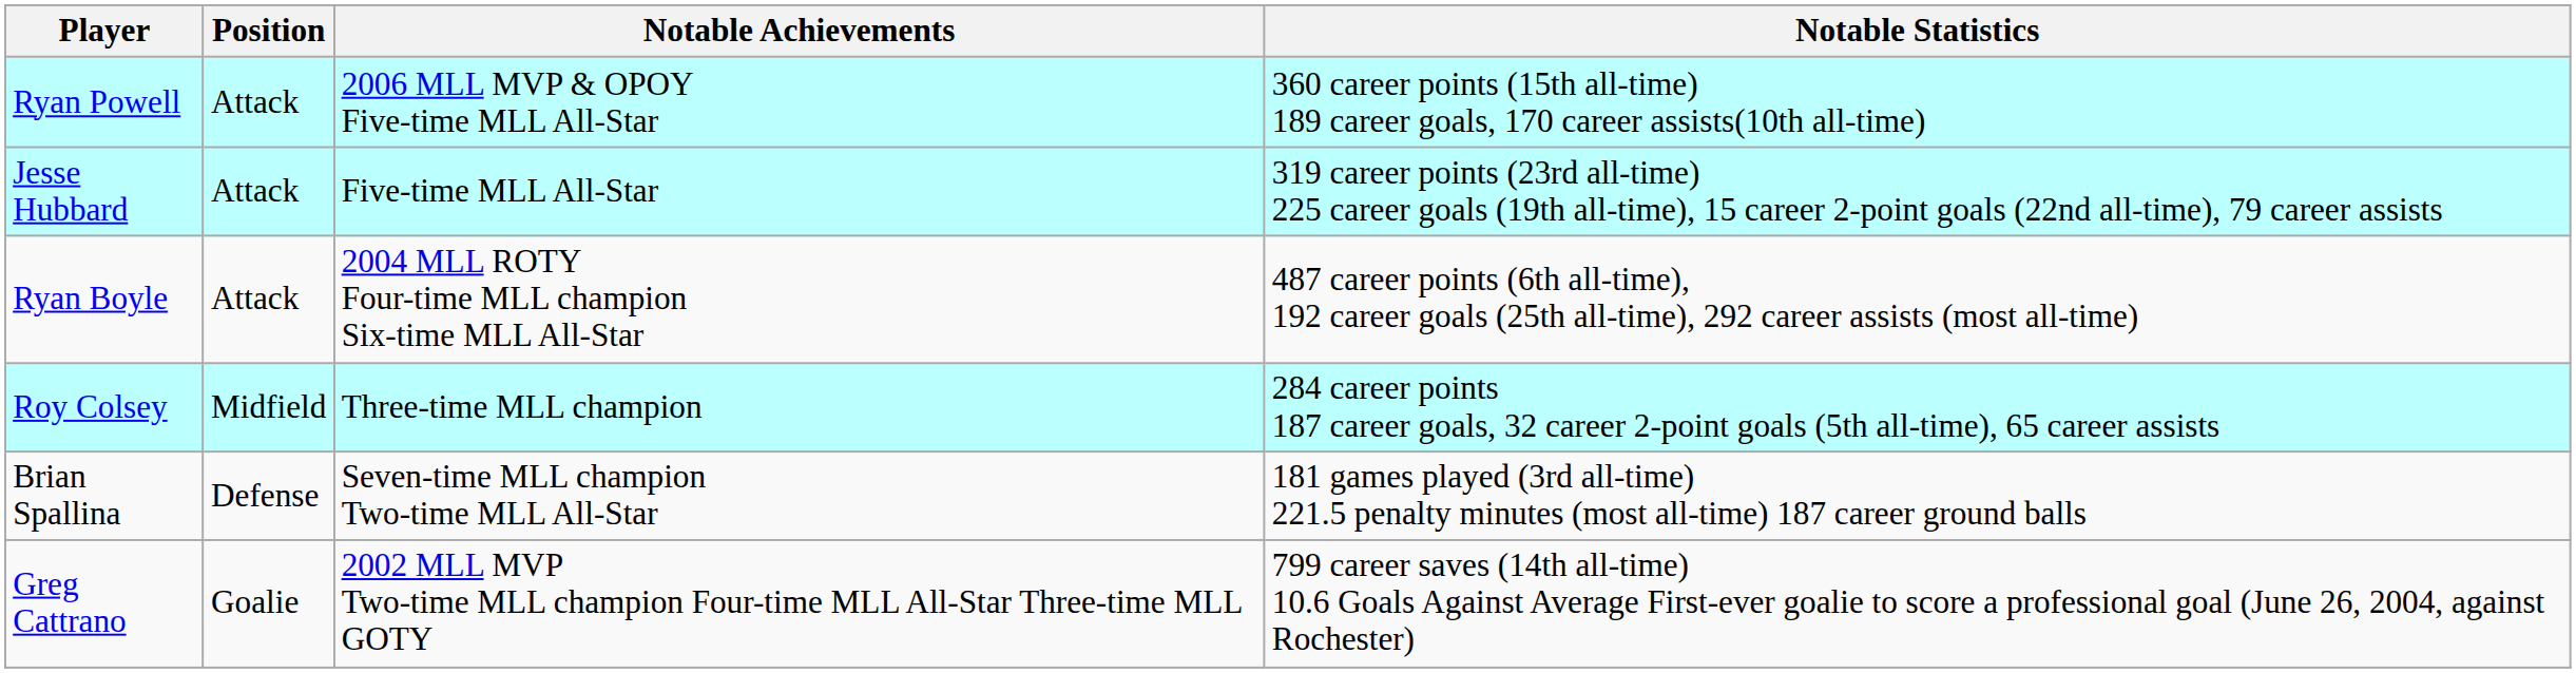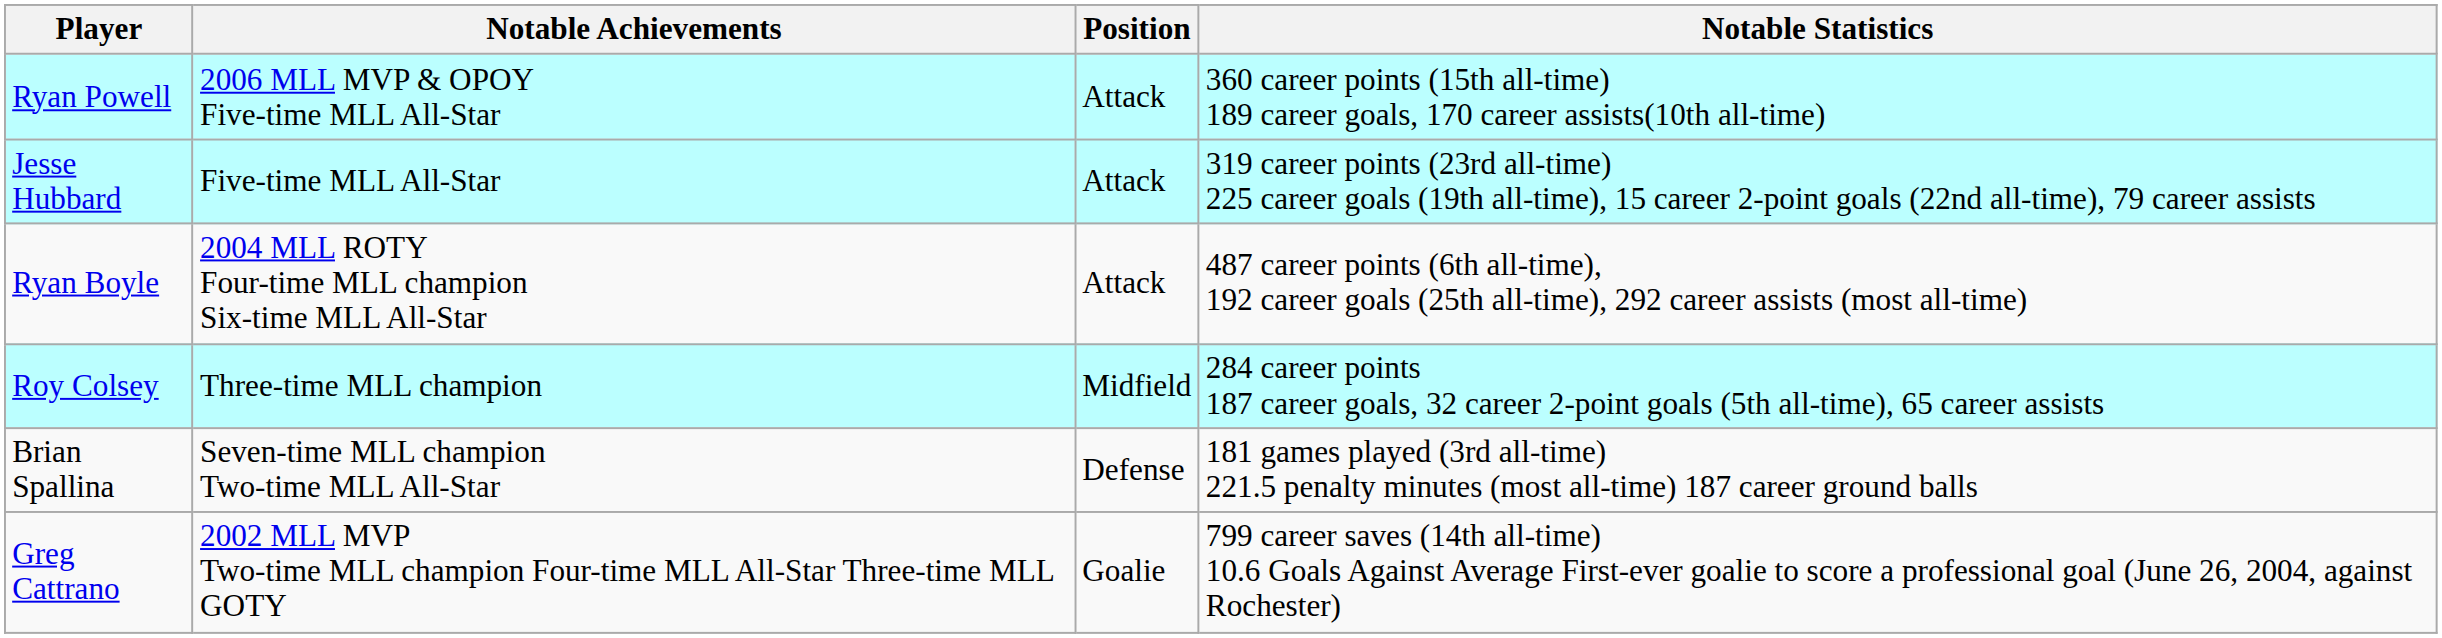columns swapped: Position <-> Notable Achievements
